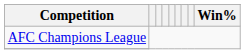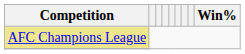AFC Champions League | Competition: no background -> khaki background
